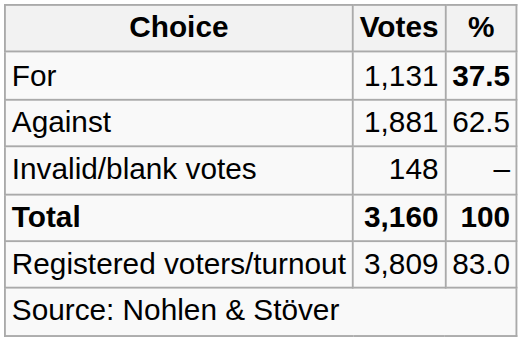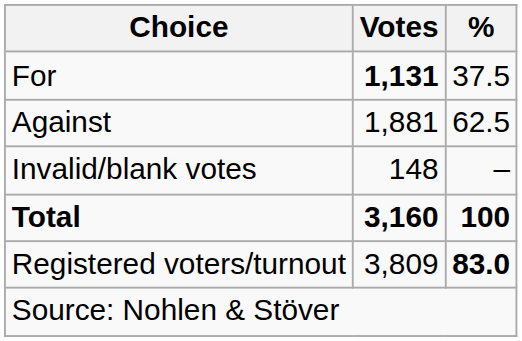For | Votes: normal -> bold
For | %: bold -> normal
Registered voters/turnout | %: normal -> bold
